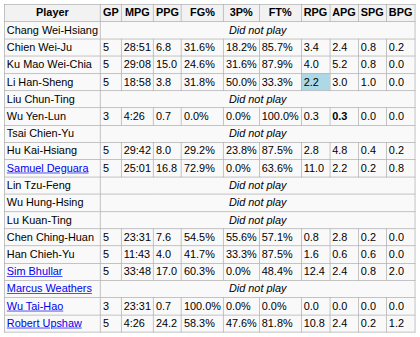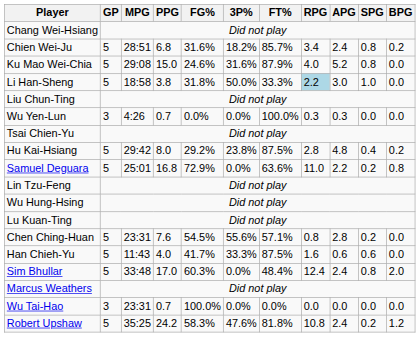Wu Yen-Lun | APG: bold -> normal
Robert Upshaw | MPG: 4:26 -> 35:25
